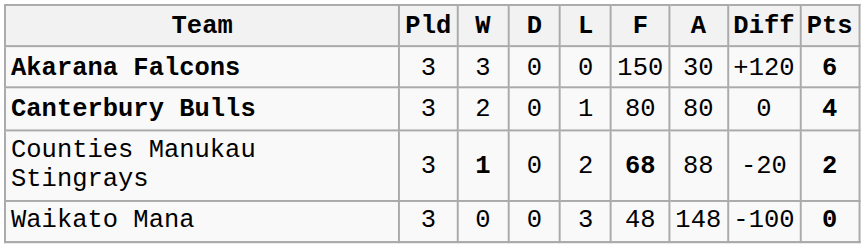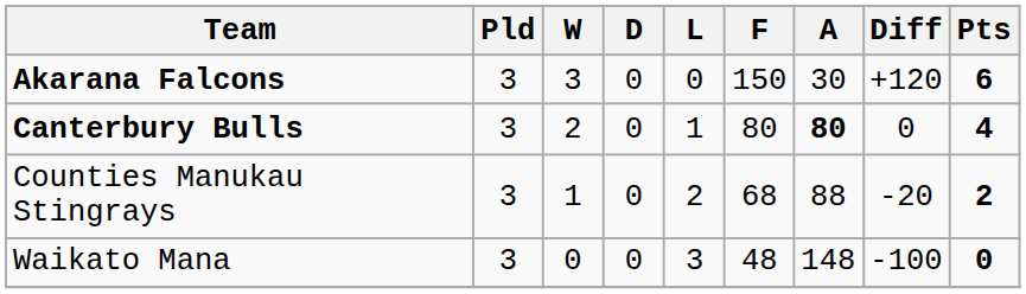Canterbury Bulls | A: normal -> bold
Counties Manukau Stingrays | W: bold -> normal
Counties Manukau Stingrays | F: bold -> normal
